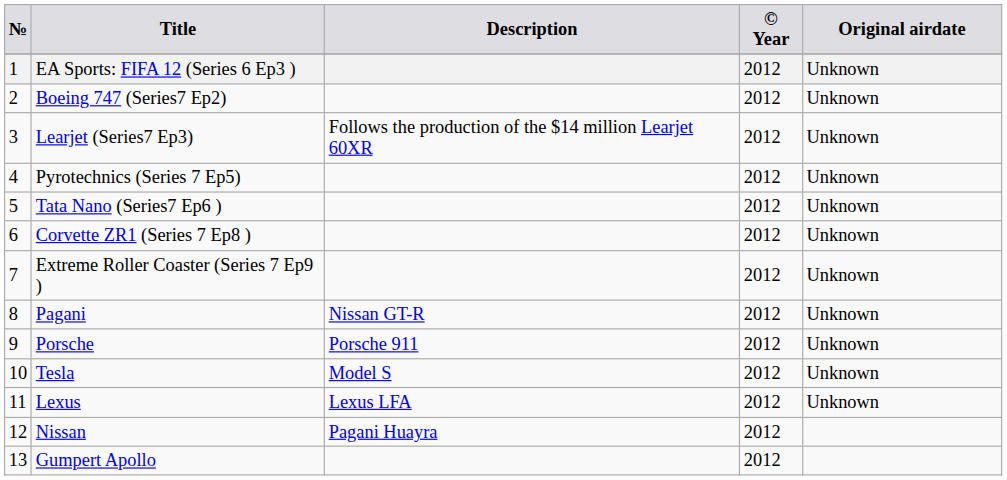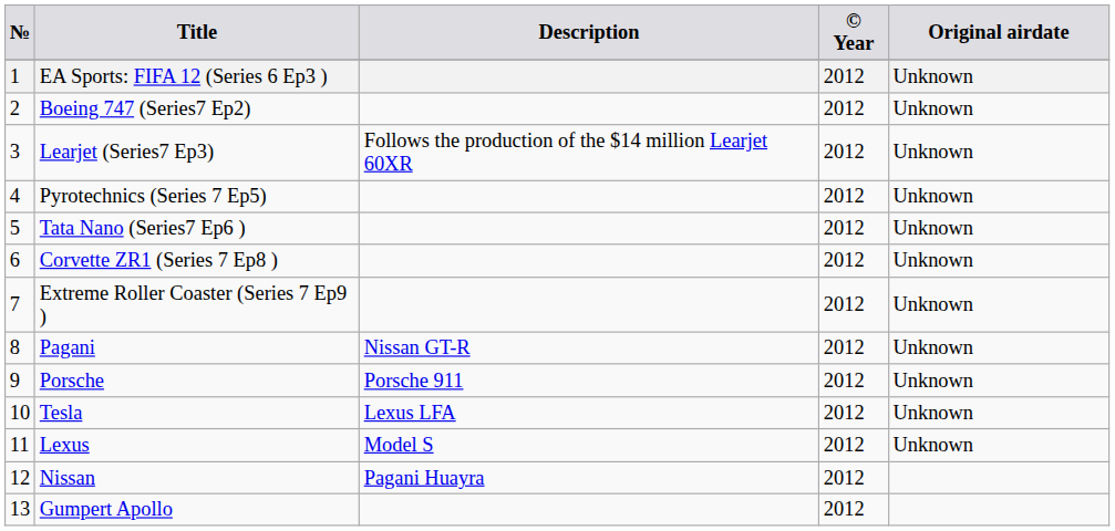Tesla | Description: Model S -> Lexus LFA
Lexus | Description: Lexus LFA -> Model S
